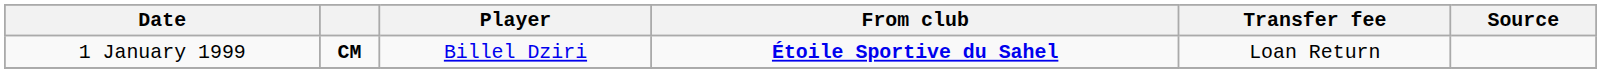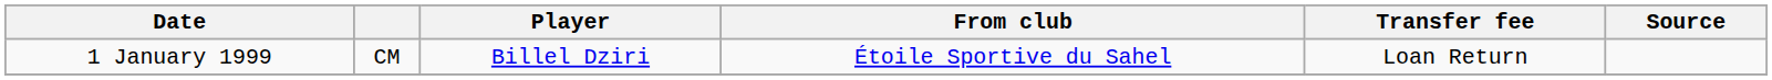1 January 1999 | column 2: bold -> normal
1 January 1999 | From club: bold -> normal
